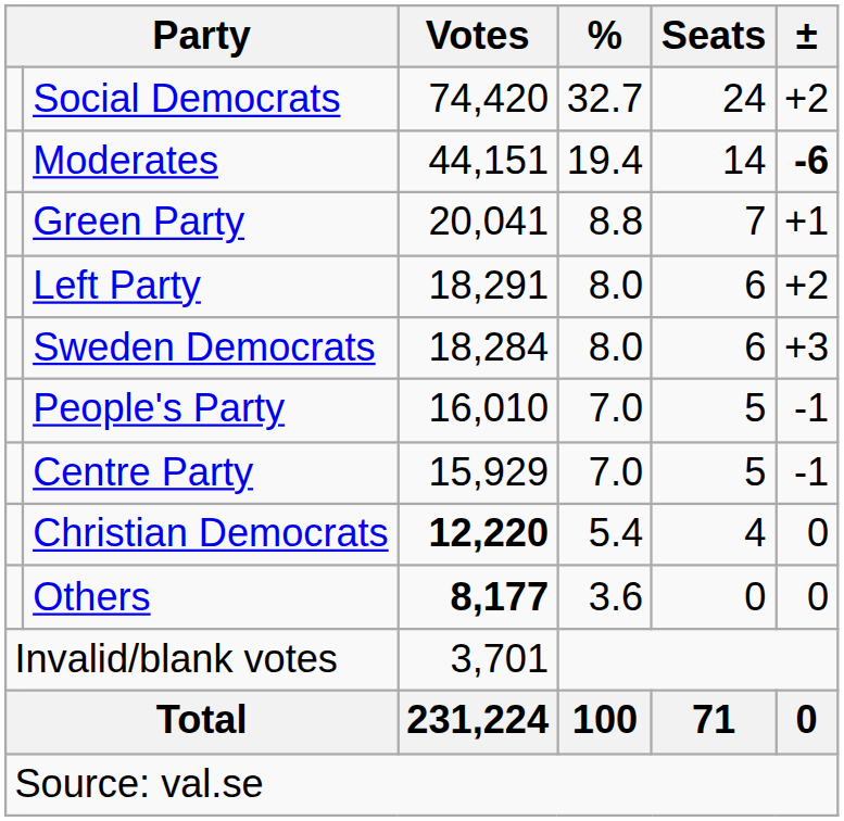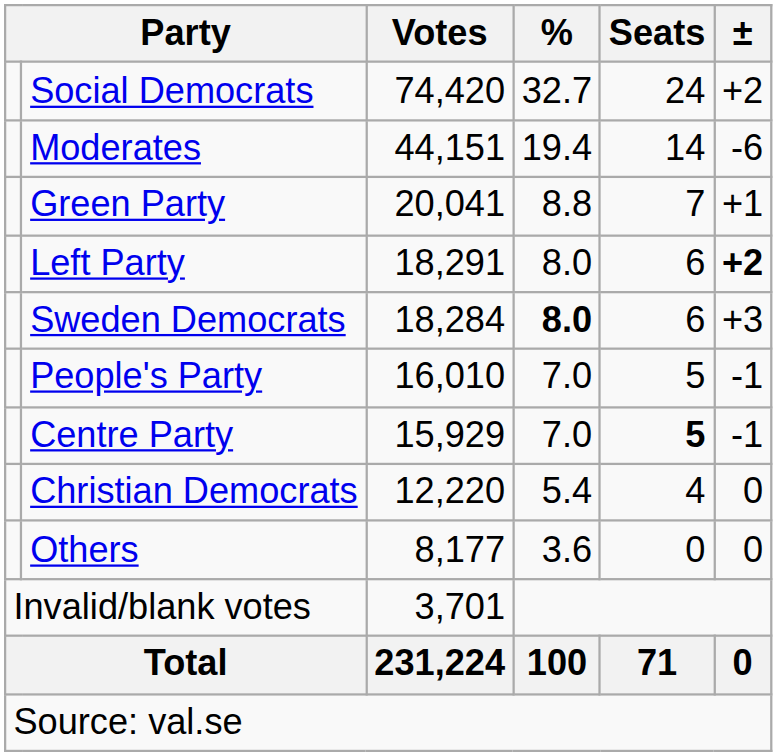Moderates | ±: bold -> normal
Left Party | ±: normal -> bold
Sweden Democrats | %: normal -> bold
Centre Party | Seats: normal -> bold
Christian Democrats | Votes: bold -> normal
Others | Votes: bold -> normal
